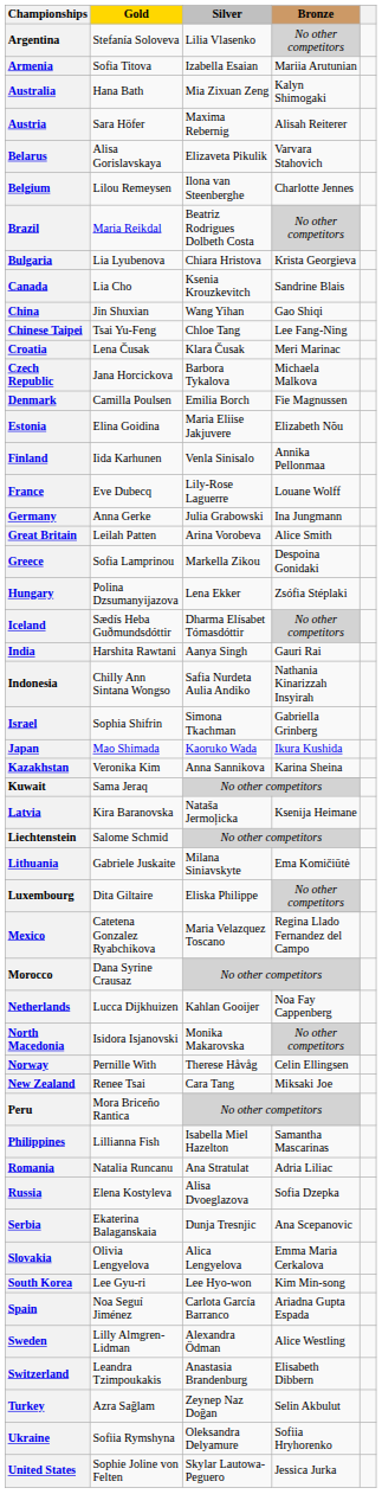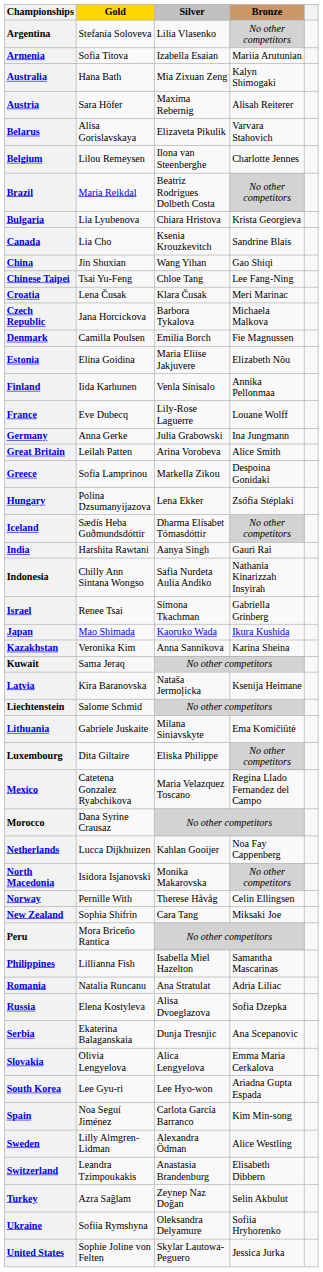Israel | Gold: Sophia Shifrin -> Renee Tsai
New Zealand | Gold: Renee Tsai -> Sophia Shifrin
South Korea | Bronze: Kim Min-song -> Ariadna Gupta Espada
Spain | Bronze: Ariadna Gupta Espada -> Kim Min-song
